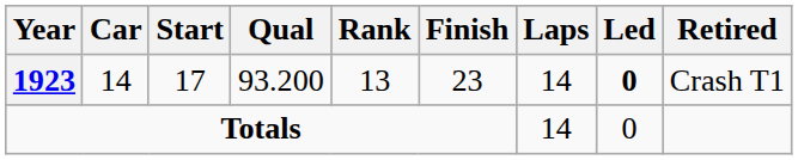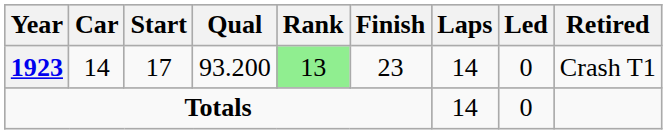1923 | Rank: no background -> lightgreen background
1923 | Led: bold -> normal
